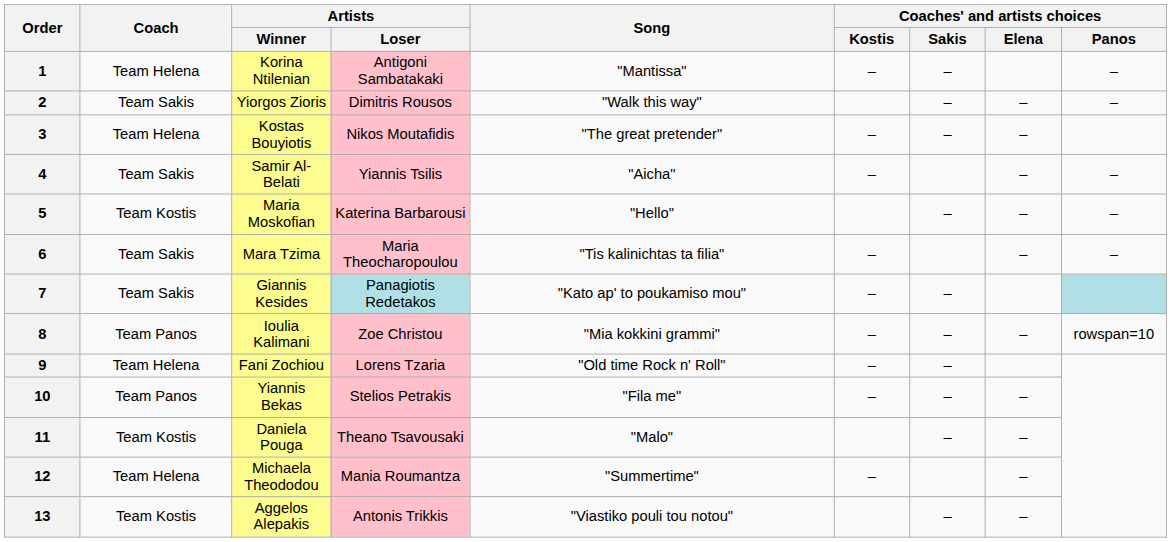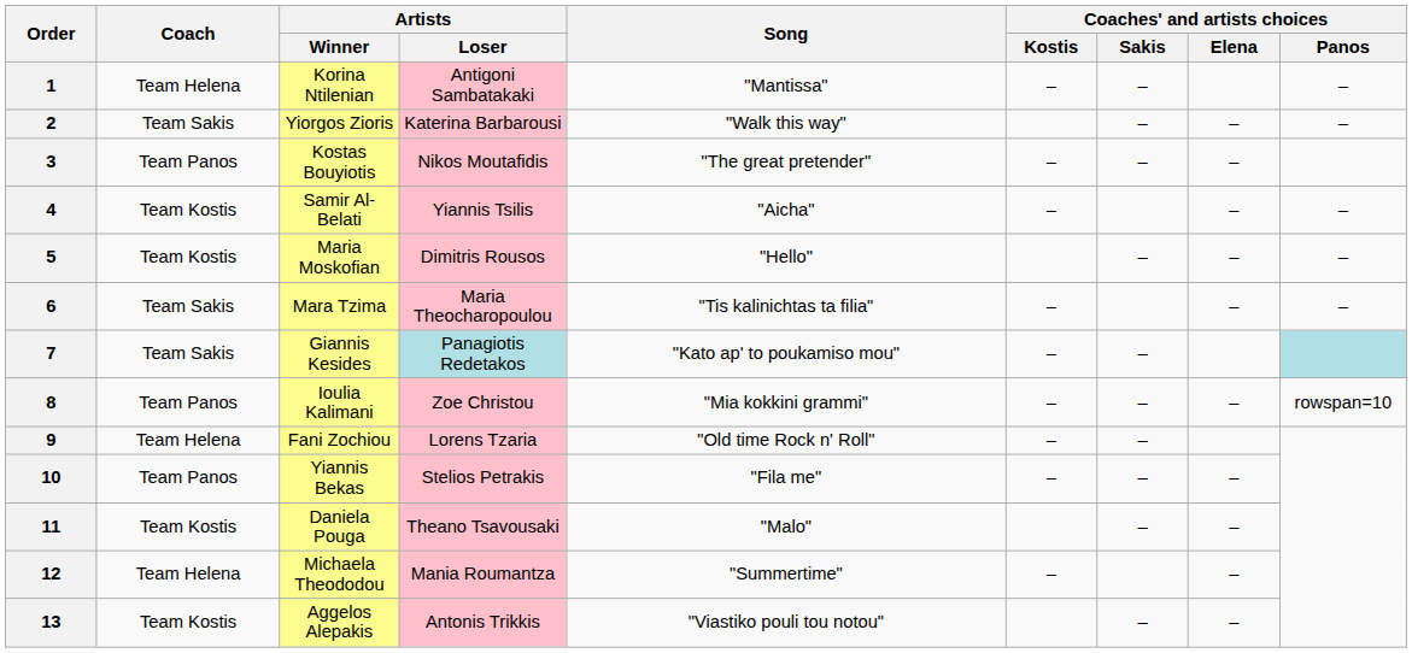2 | Artists / Loser: Dimitris Rousos -> Katerina Barbarousi
3 | Coach: Team Helena -> Team Panos
4 | Coach: Team Sakis -> Team Kostis
5 | Artists / Loser: Katerina Barbarousi -> Dimitris Rousos
